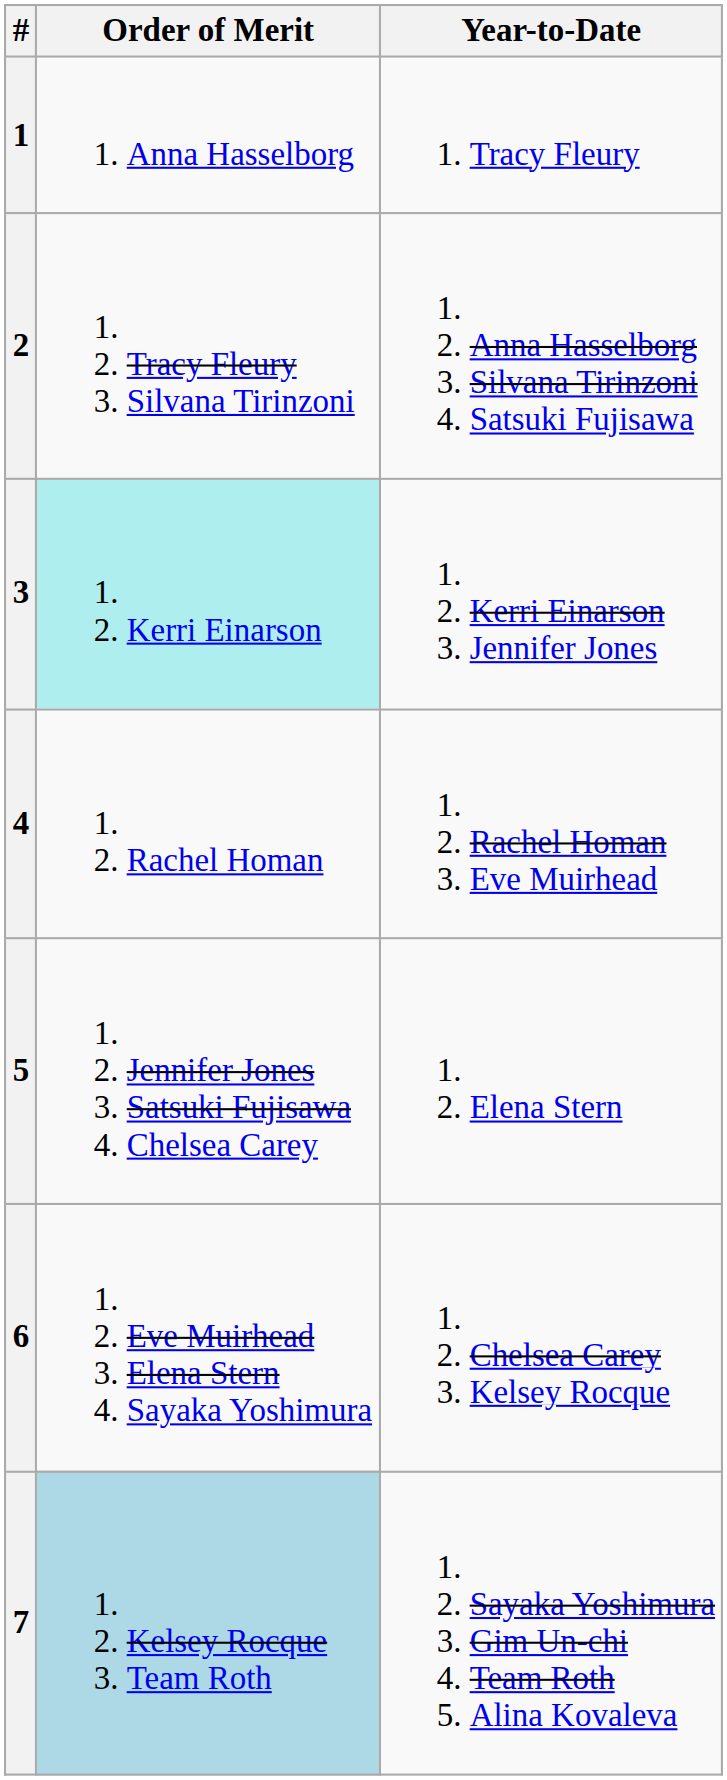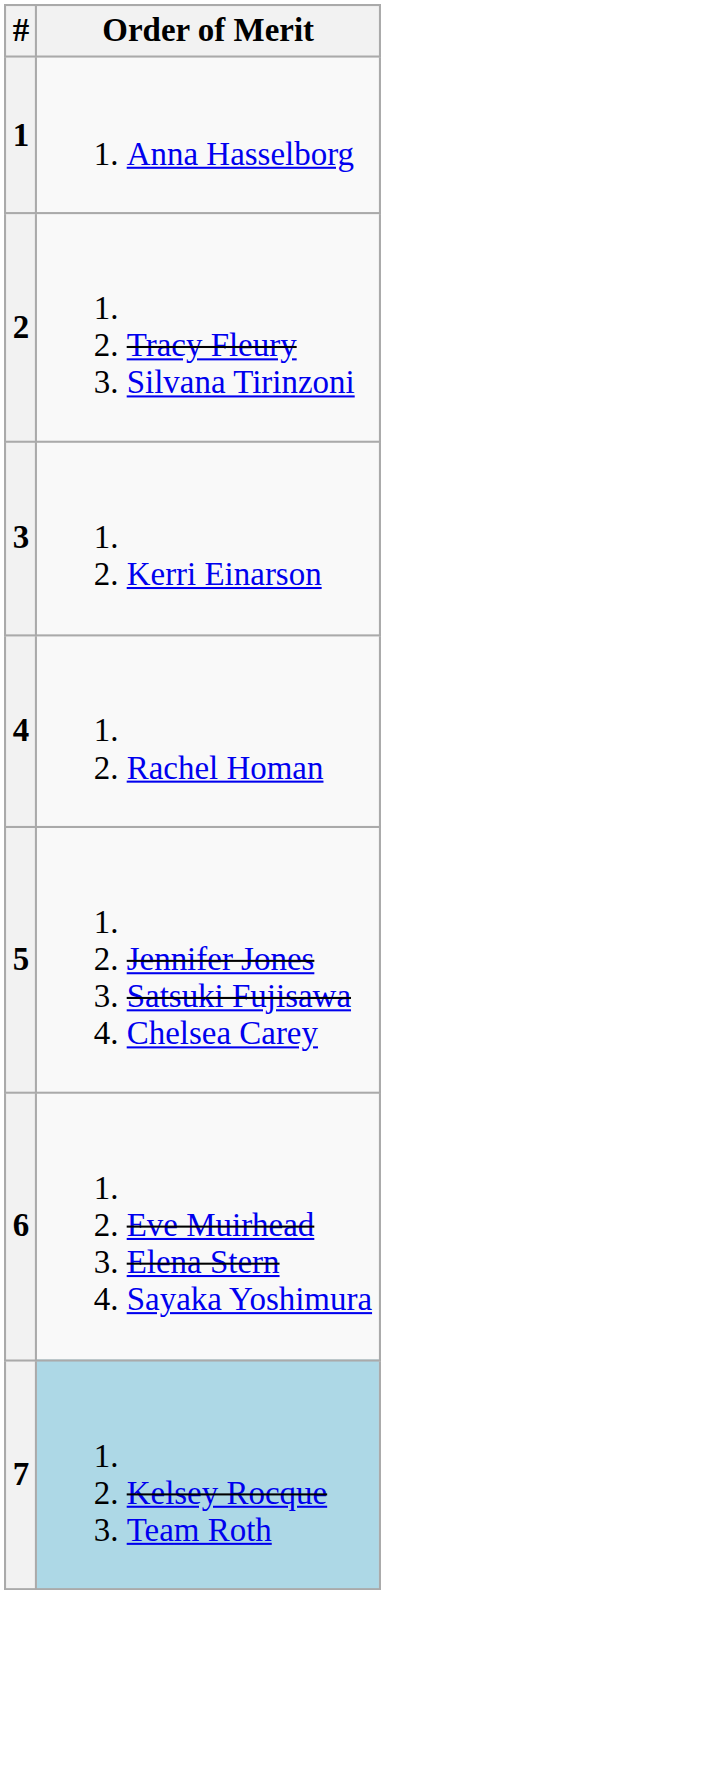- column: Year-to-Date | Tracy Fleury | Anna Hasselborg Silvana Tirinzoni Satsuki Fujisawa | Kerri Einarson Jennifer Jones | Rachel Homan Eve Muirhead | Elena Stern | Chelsea Carey Kelsey Rocque | Sayaka Yoshimura Gim Un-chi Team Roth Alina Kovaleva
3 | Order of Merit: paleturquoise background -> no background
